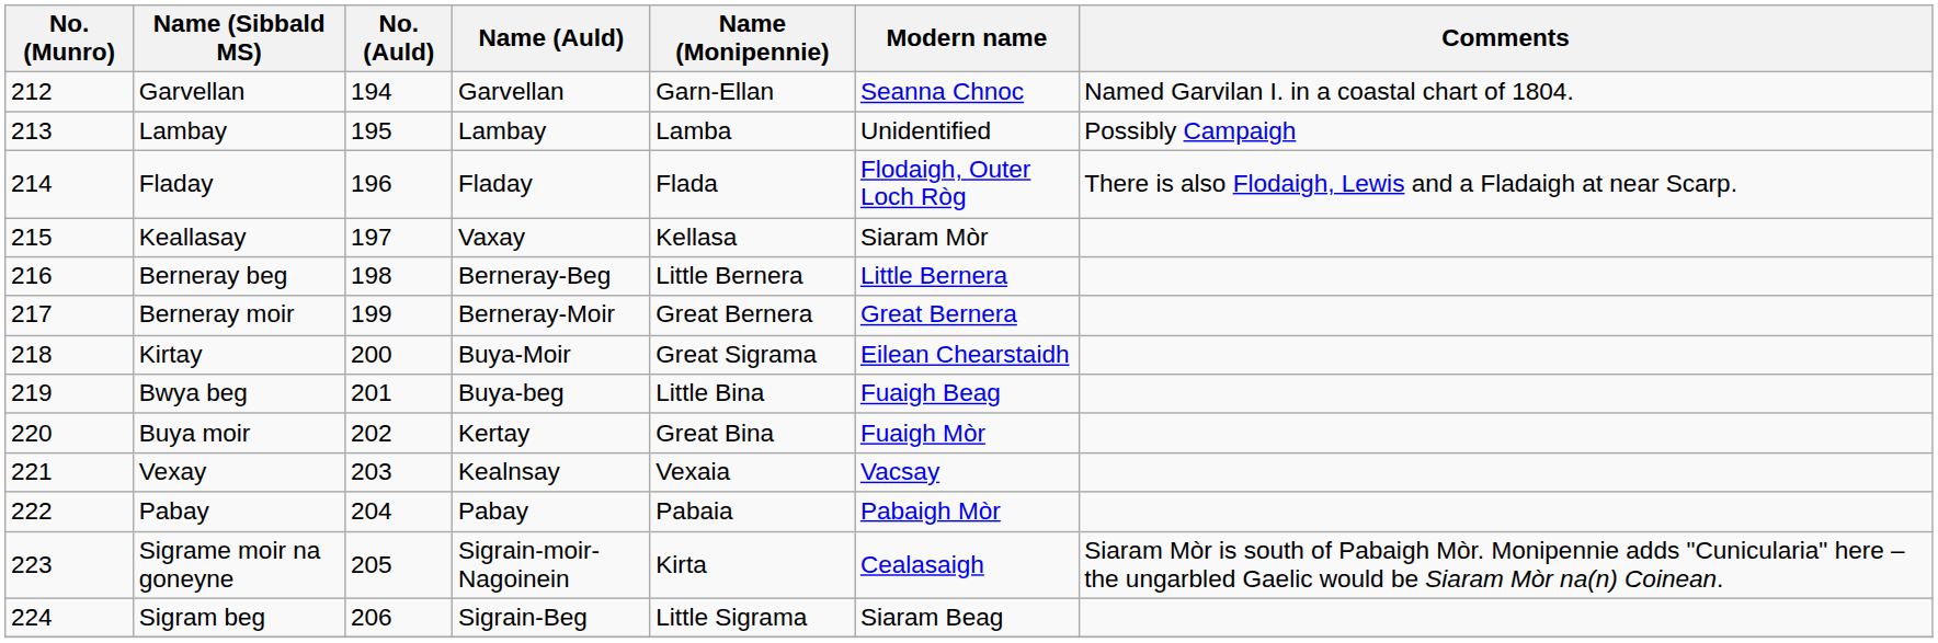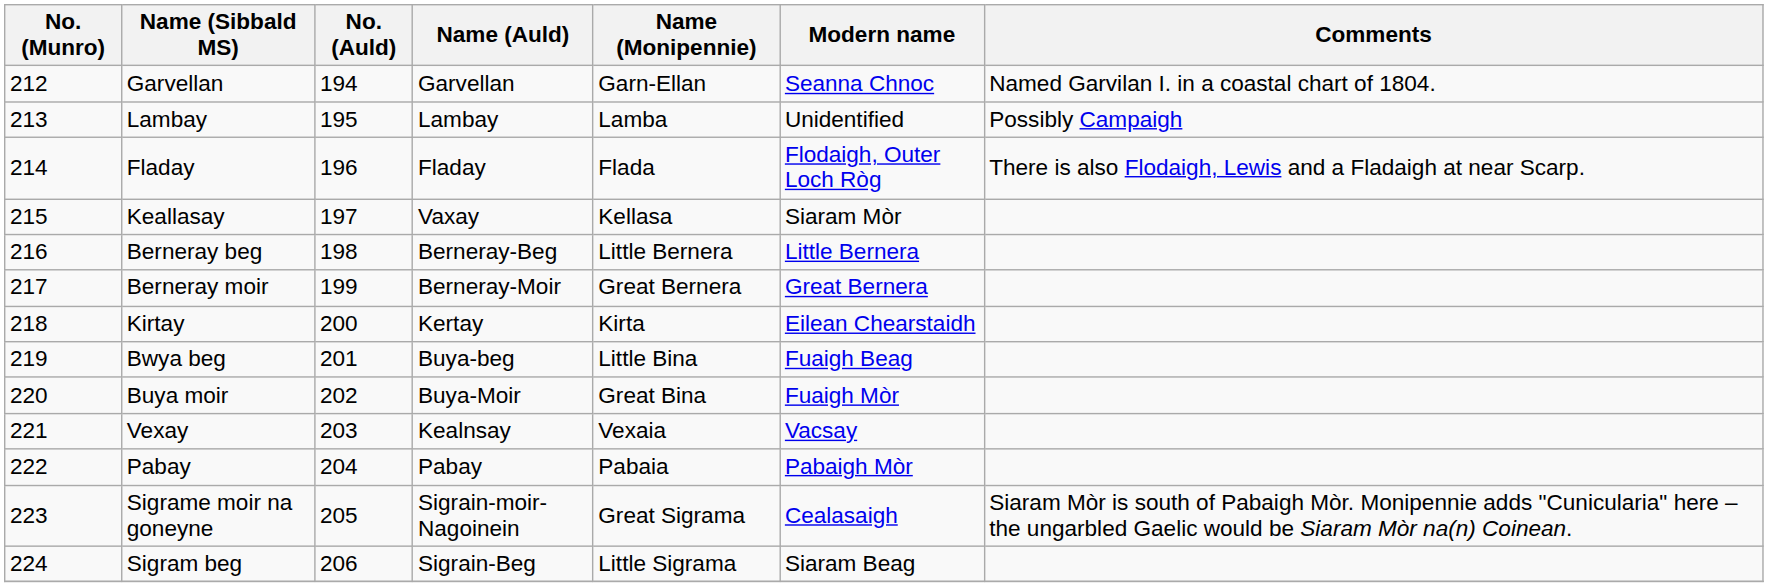Kirtay | Name (Auld): Buya-Moir -> Kertay
Kirtay | Name (Monipennie): Great Sigrama -> Kirta
Buya moir | Name (Auld): Kertay -> Buya-Moir
Sigrame moir na goneyne | Name (Monipennie): Kirta -> Great Sigrama
